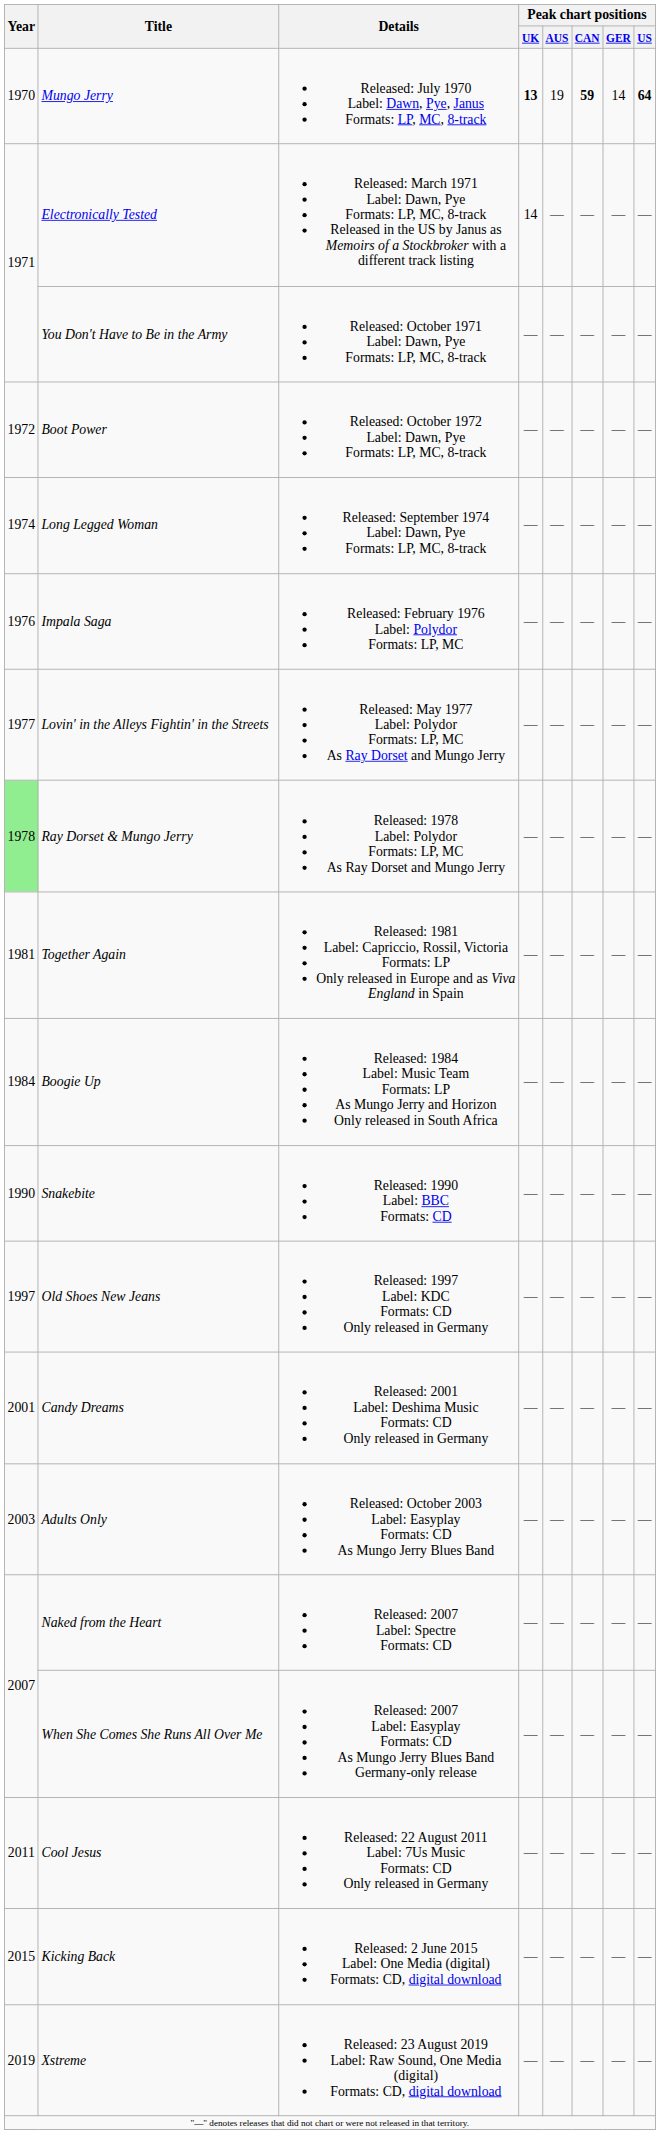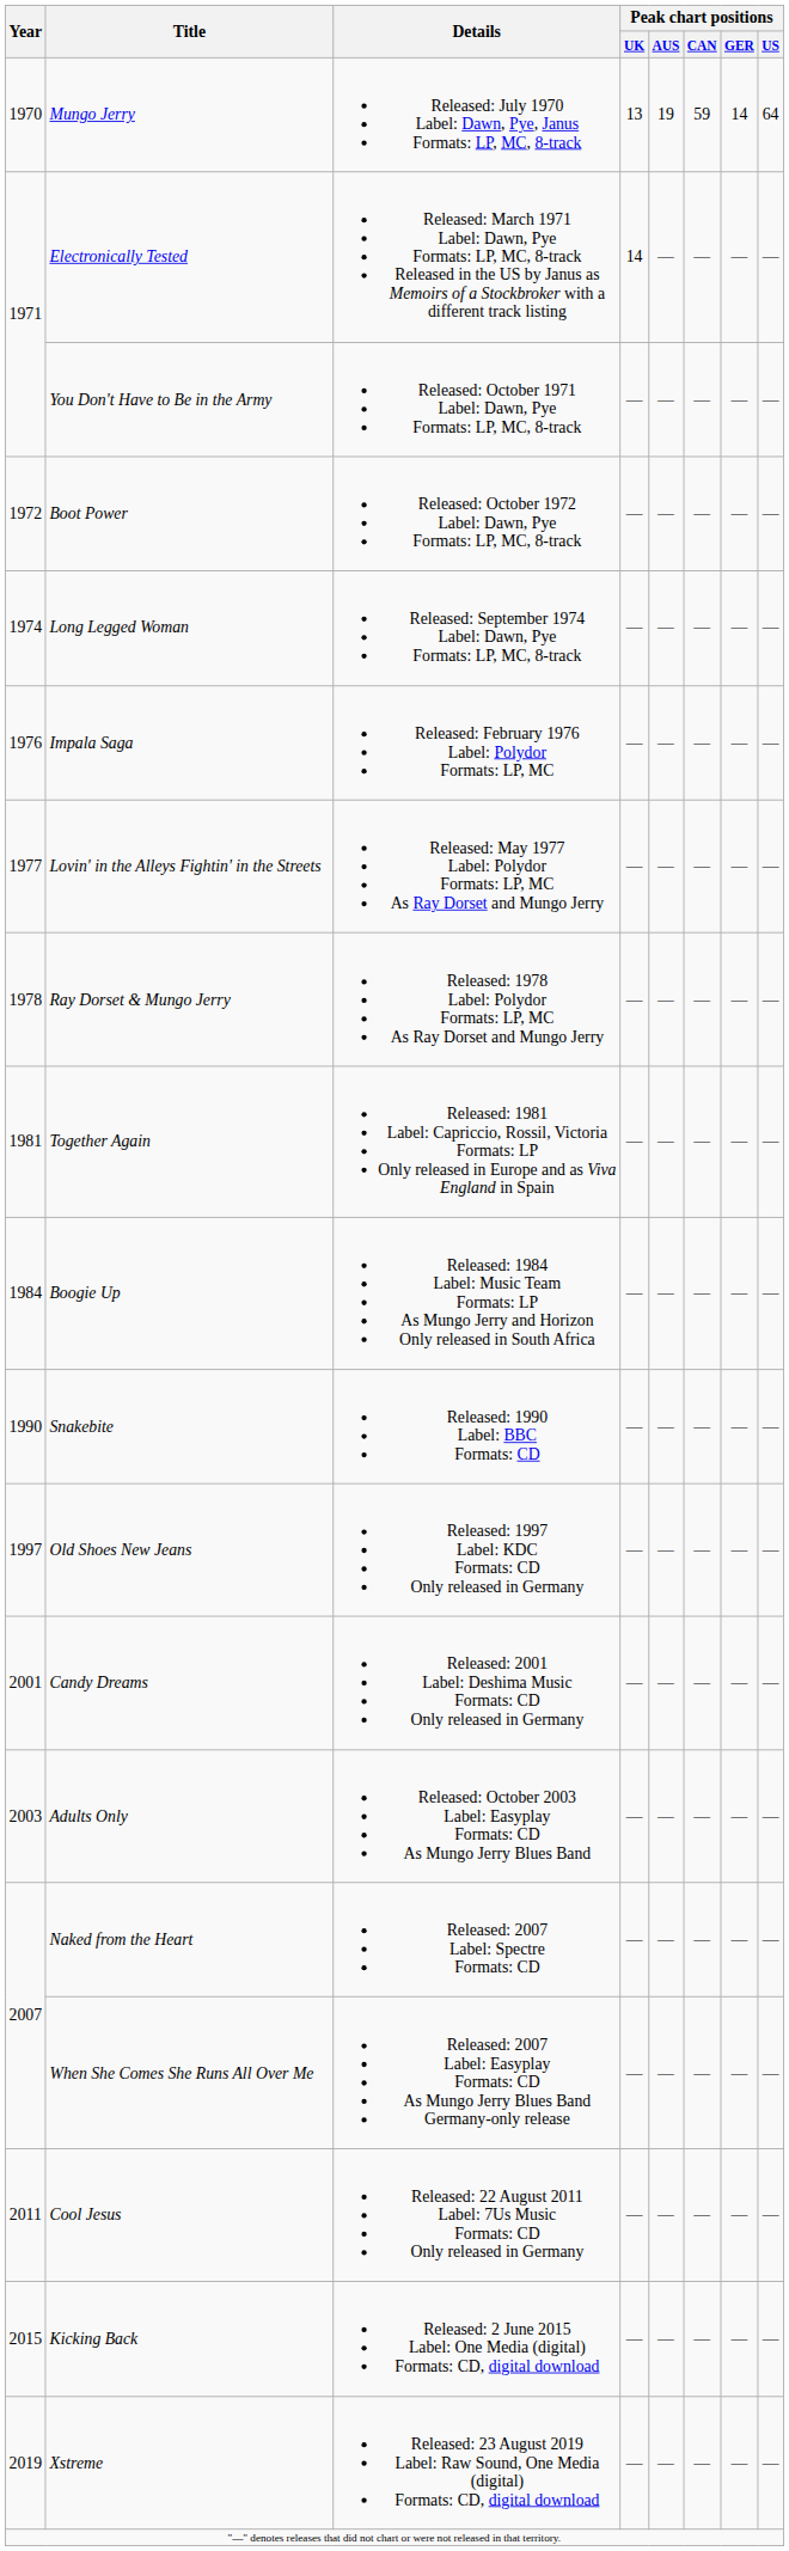Mungo Jerry | Peak chart positions / UK: bold -> normal
Mungo Jerry | Peak chart positions / CAN: bold -> normal
Mungo Jerry | Peak chart positions / US: bold -> normal
Ray Dorset & Mungo Jerry | Year: lightgreen background -> no background
